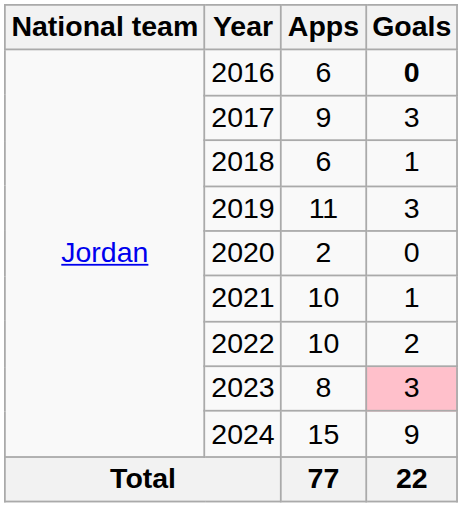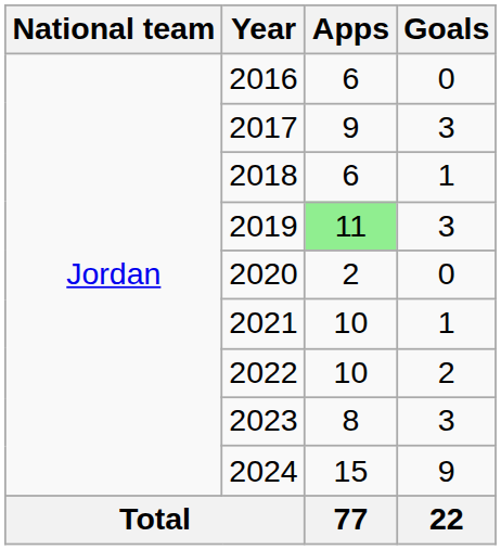2016 | Goals: bold -> normal
2019 | Apps: no background -> lightgreen background
2023 | Goals: pink background -> no background
